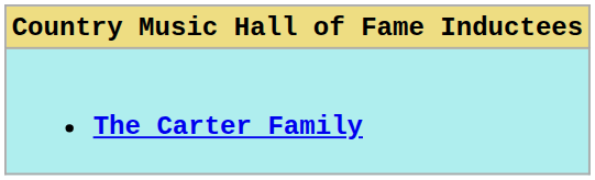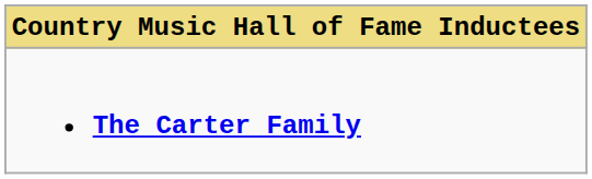row 2 | column 1: paleturquoise background -> no background
